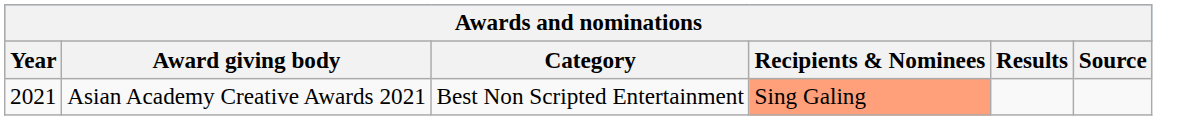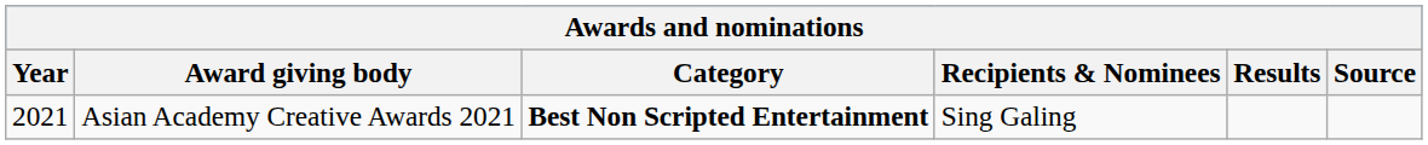Asian Academy Creative Awards 2021 | Category: normal -> bold
Asian Academy Creative Awards 2021 | Recipients & Nominees: lightsalmon background -> no background
